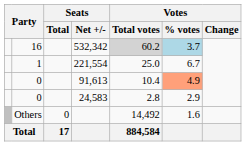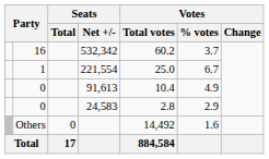16 | Votes / Total votes: lightgrey background -> no background
16 | Votes / % votes: lightblue background -> no background
0 / 91,613 | Votes / % votes: lightsalmon background -> no background
